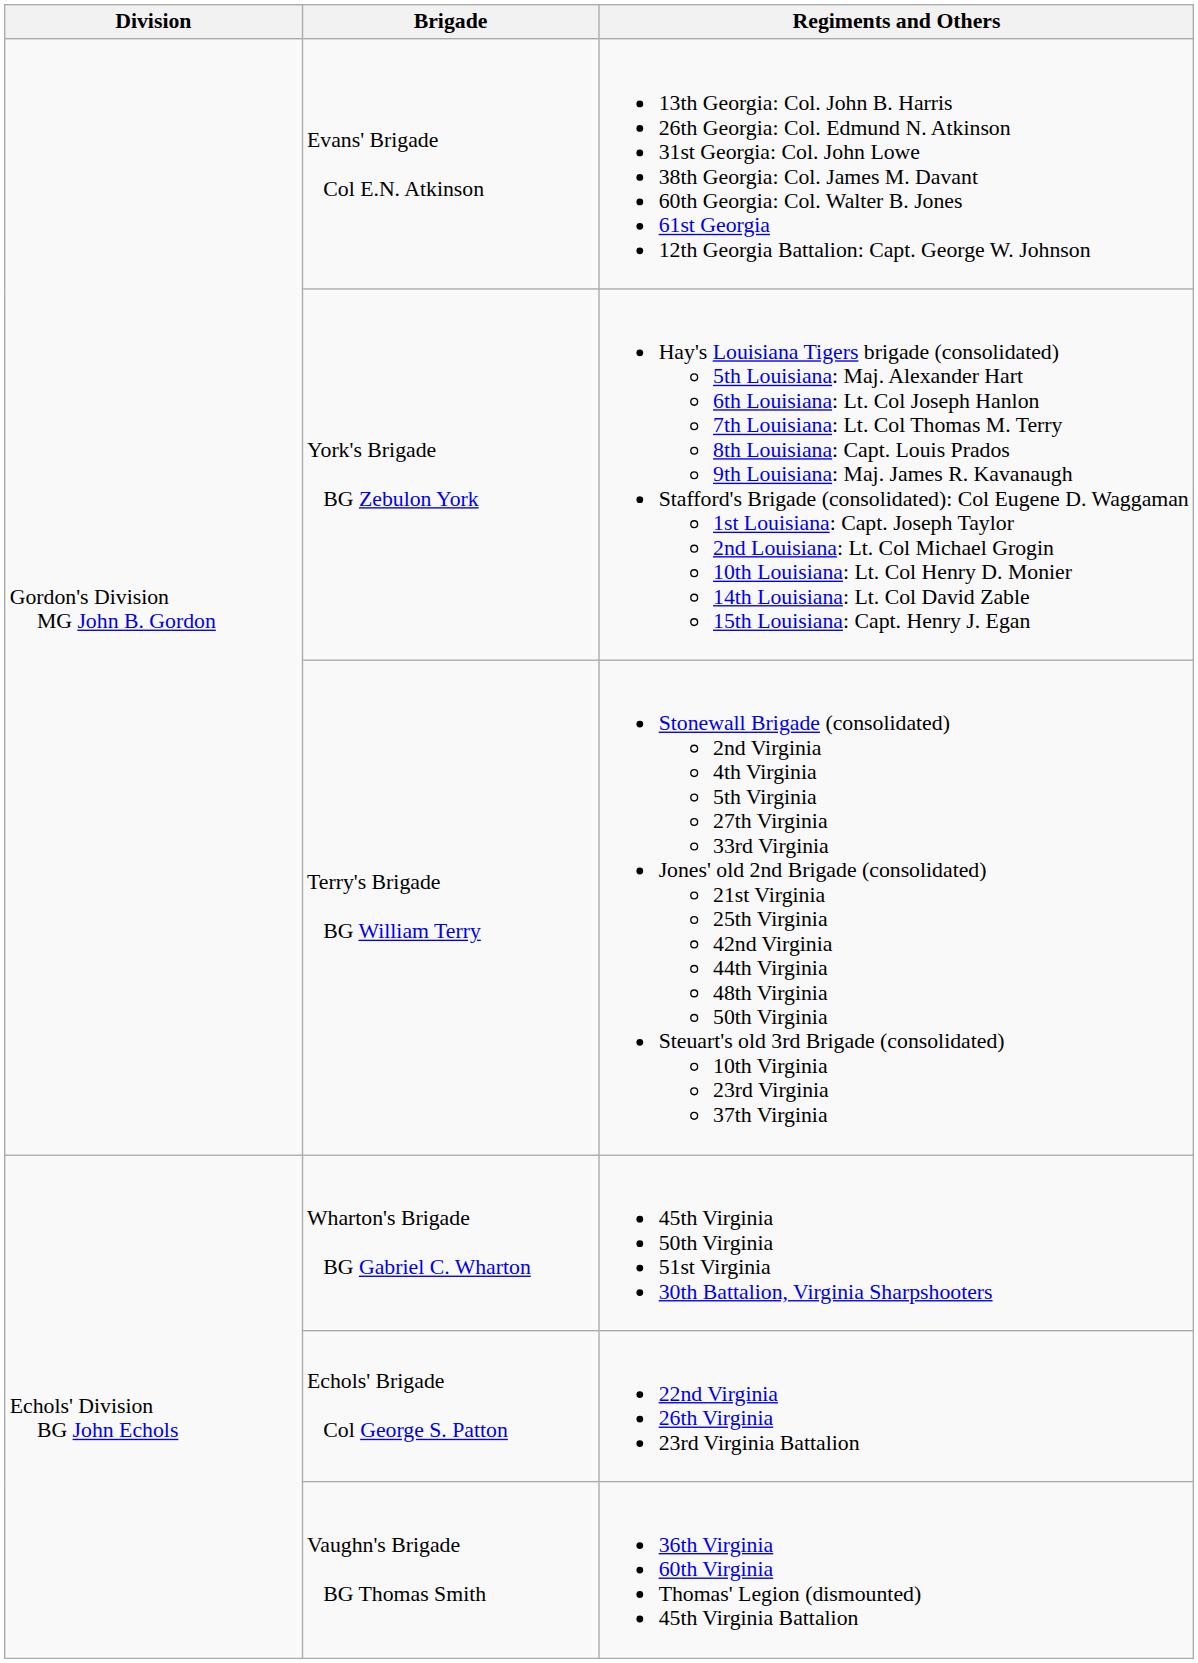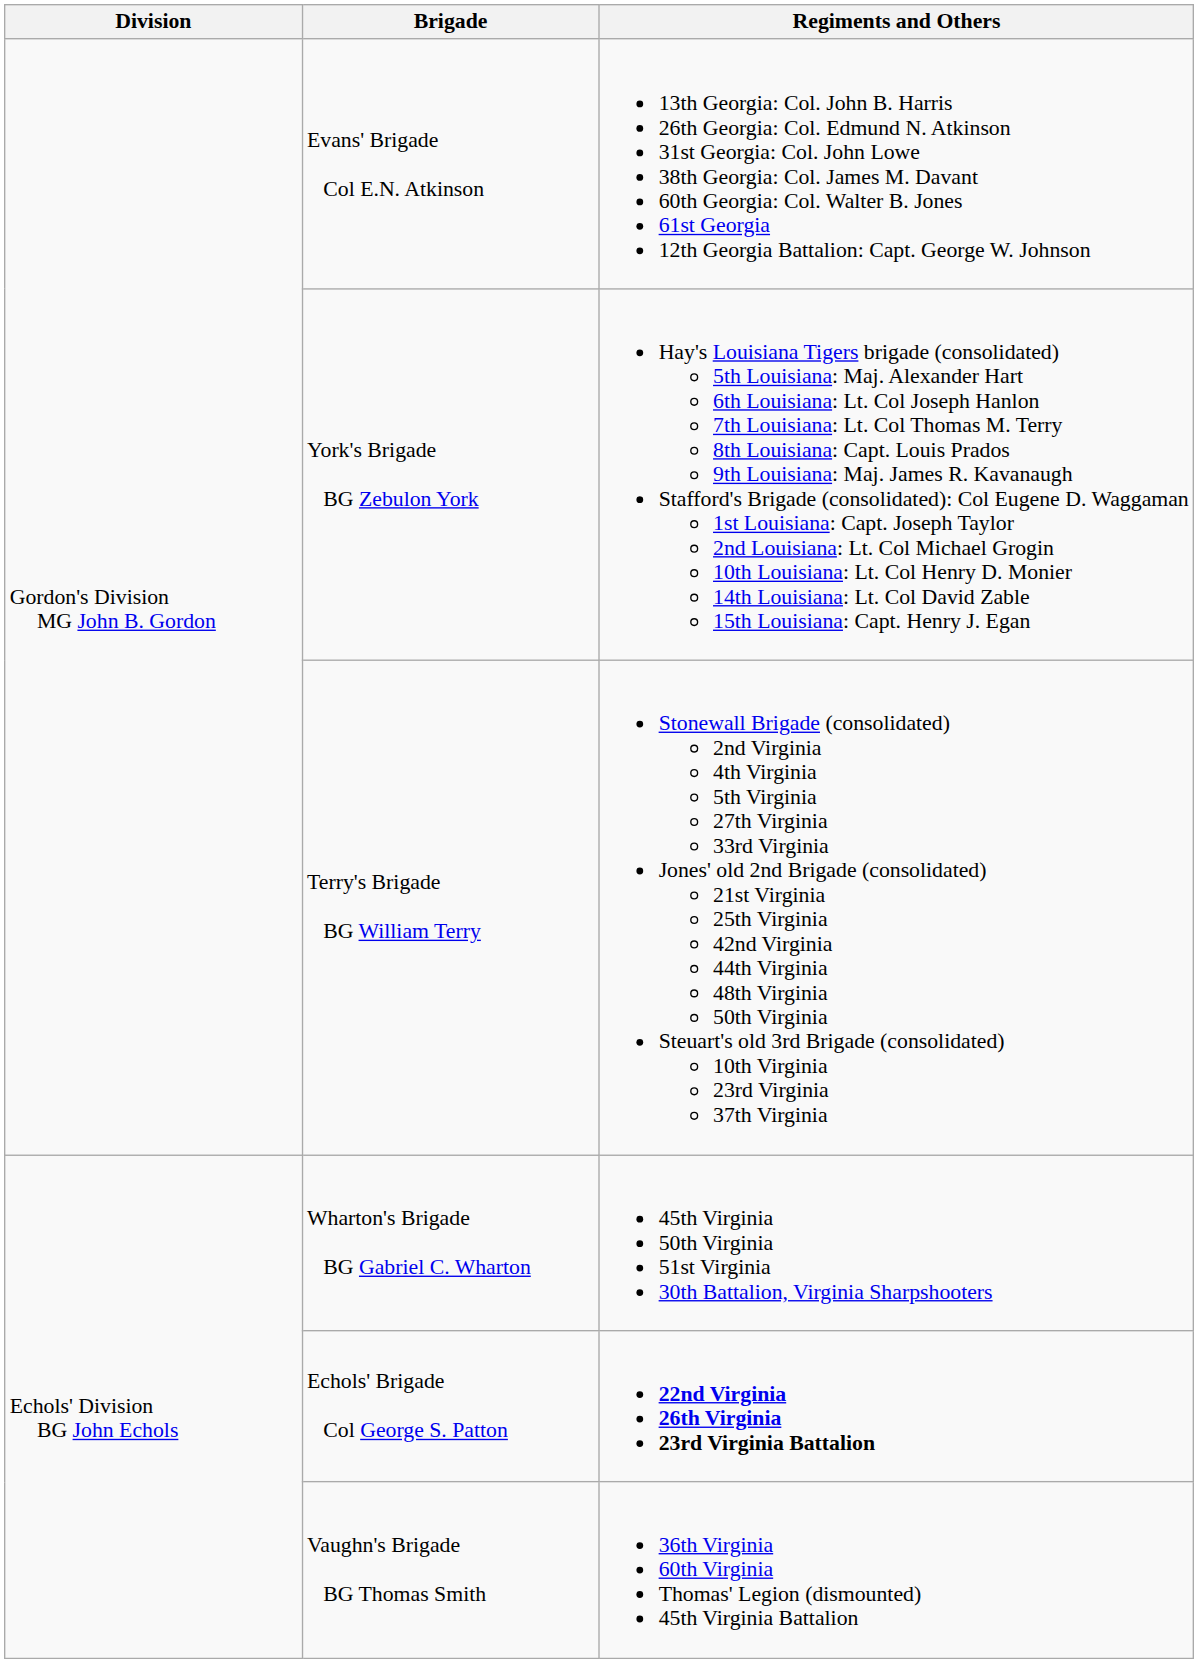Echols' Brigade Col George S. Patton | Regiments and Others: normal -> bold
